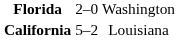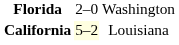California | column 2: no background -> lightyellow background
